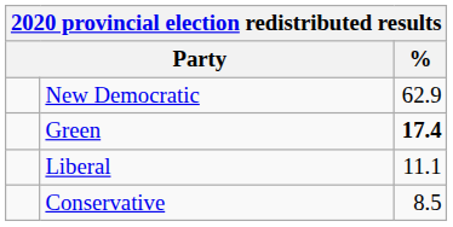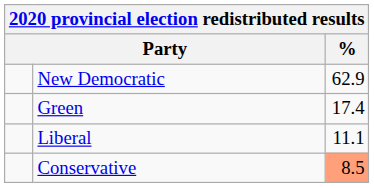Green | %: bold -> normal
Conservative | %: no background -> lightsalmon background
